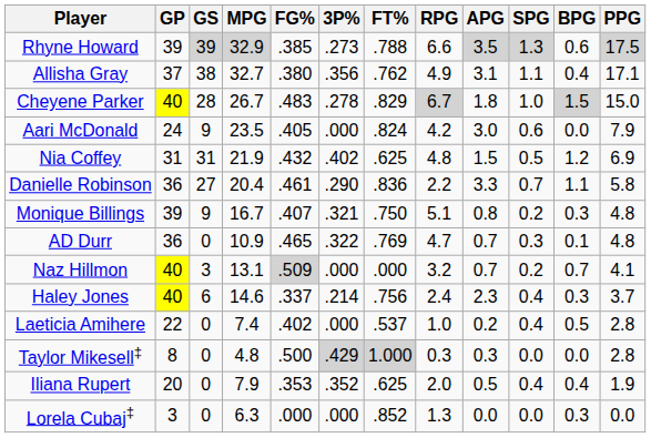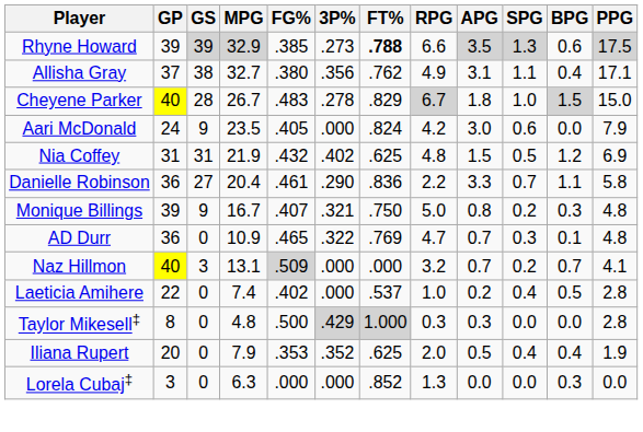Rhyne Howard | FT%: normal -> bold
Monique Billings | RPG: 5.1 -> 5.0
- row: Haley Jones | 40 | 6 | 14.6 | .337 | .214 | .756 | 2.4 | 2.3 | 0.4 | 0.3 | 3.7
